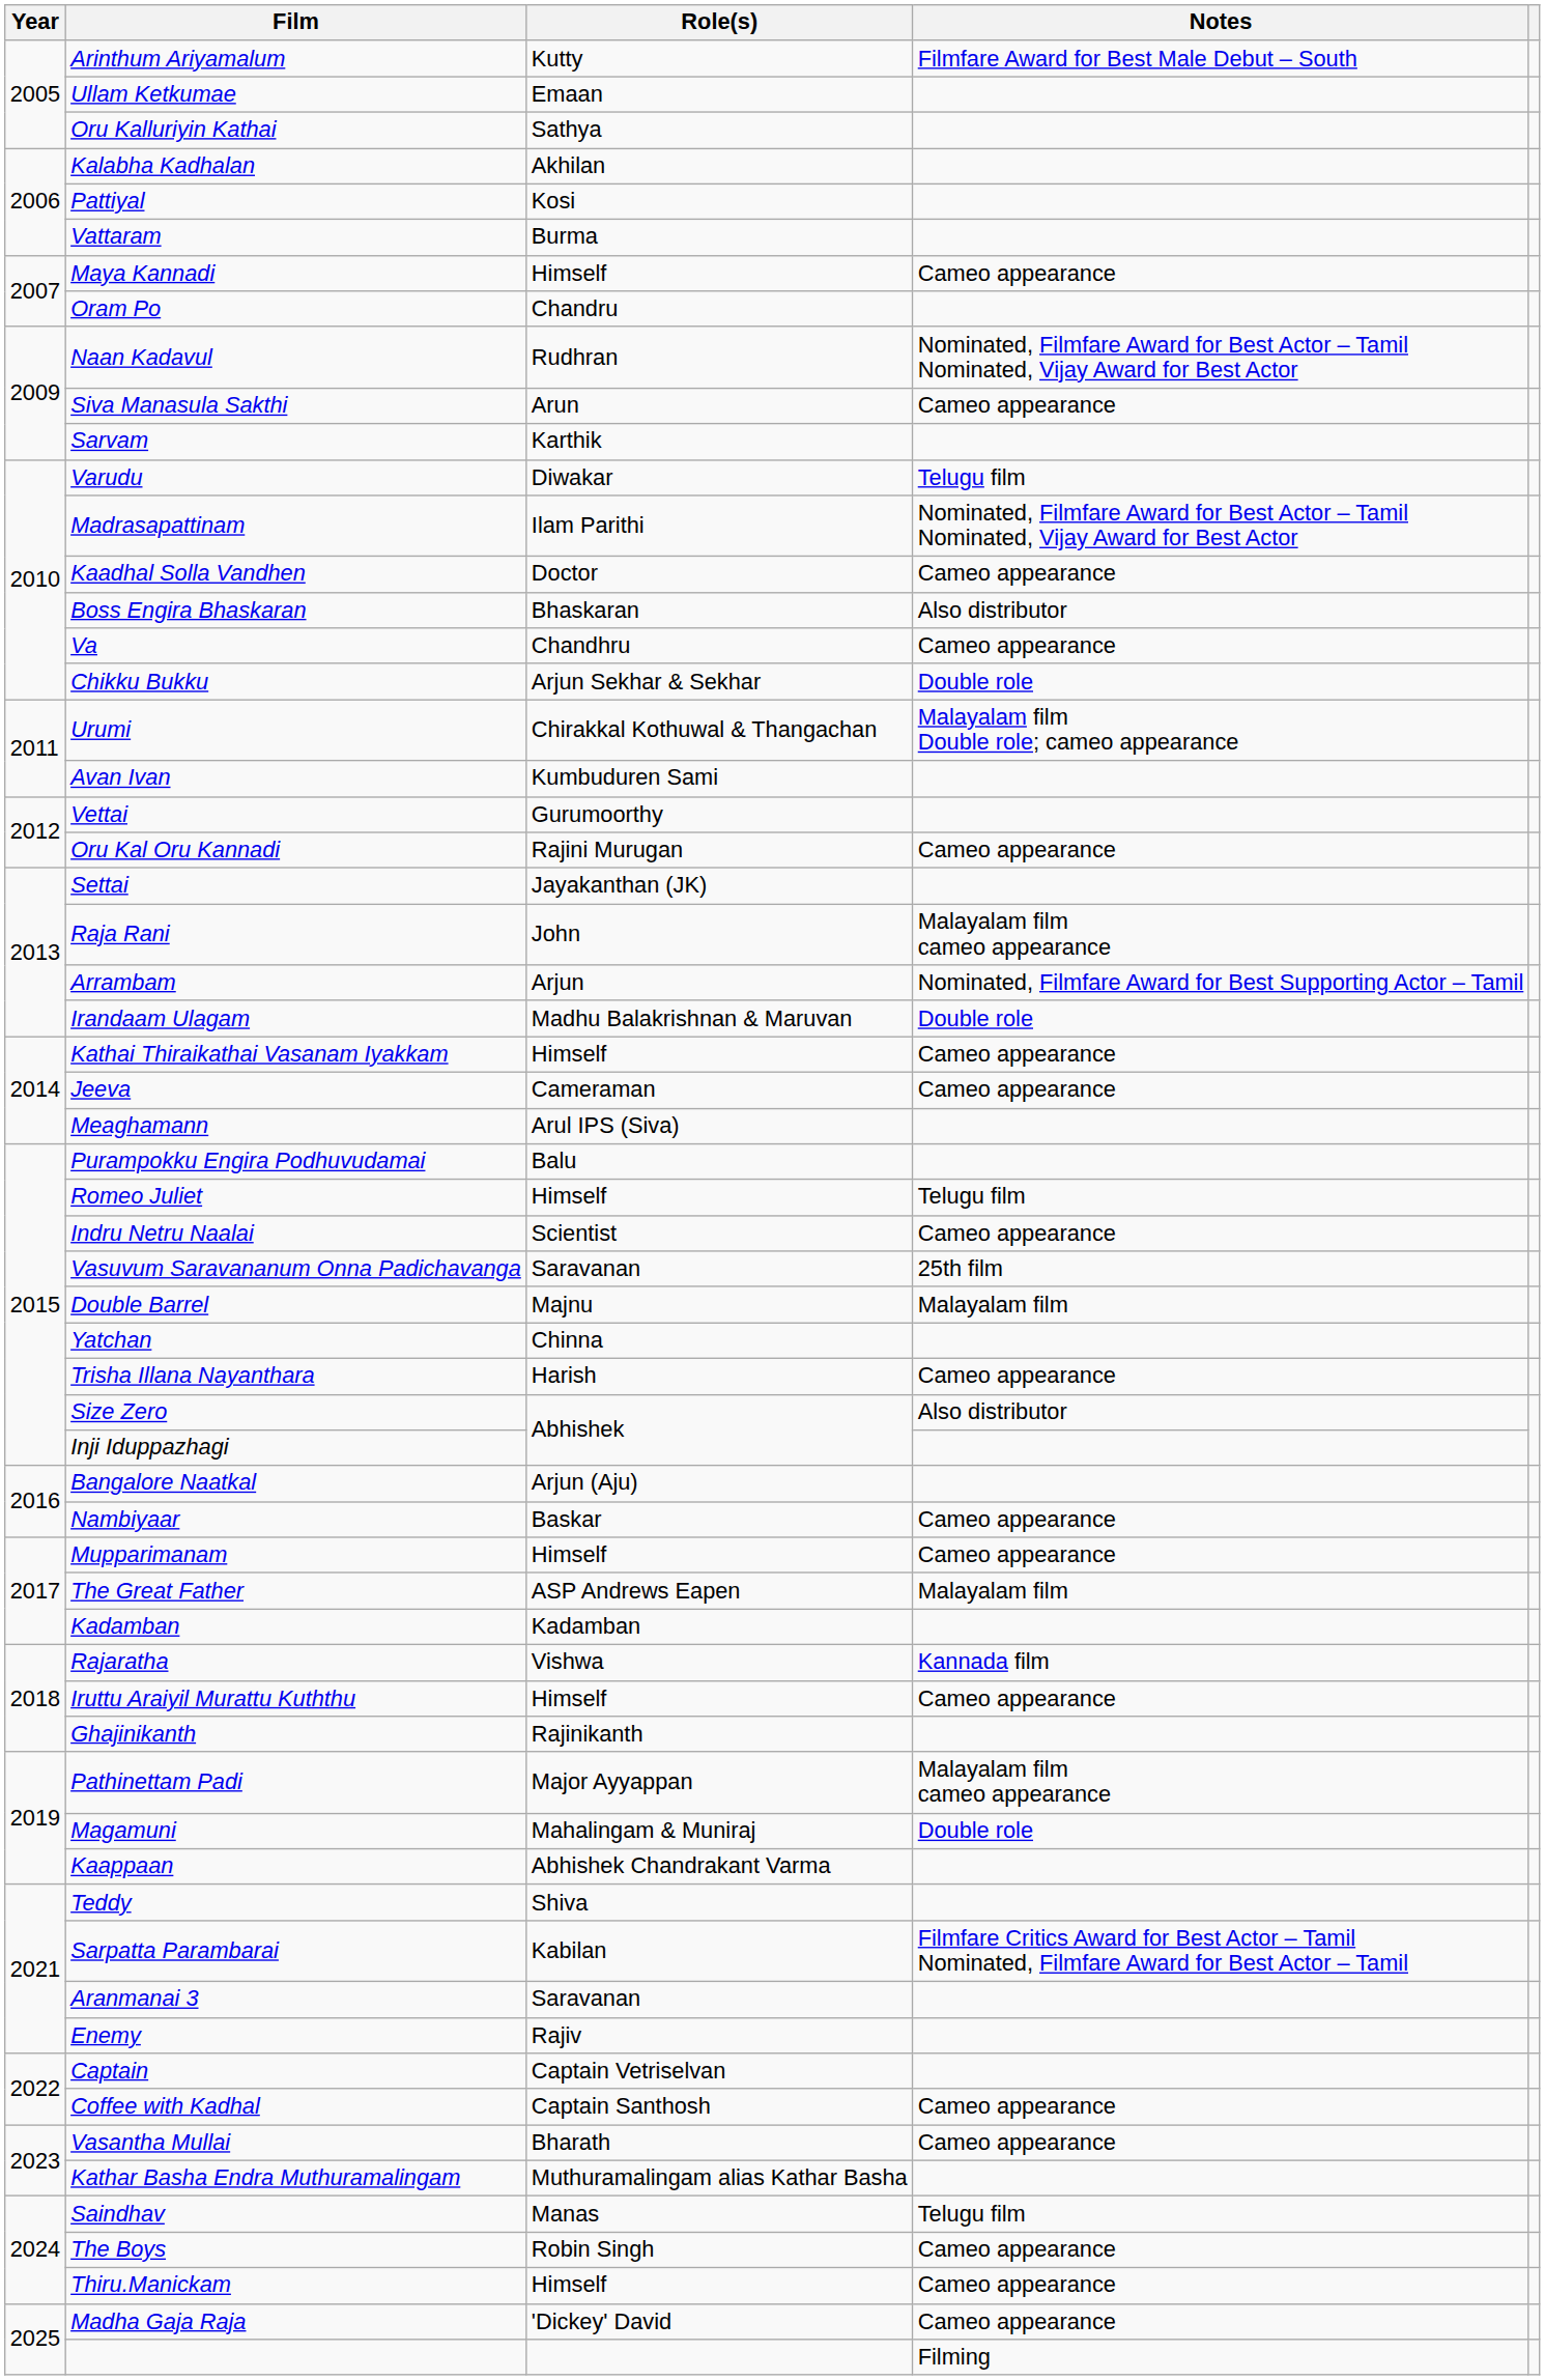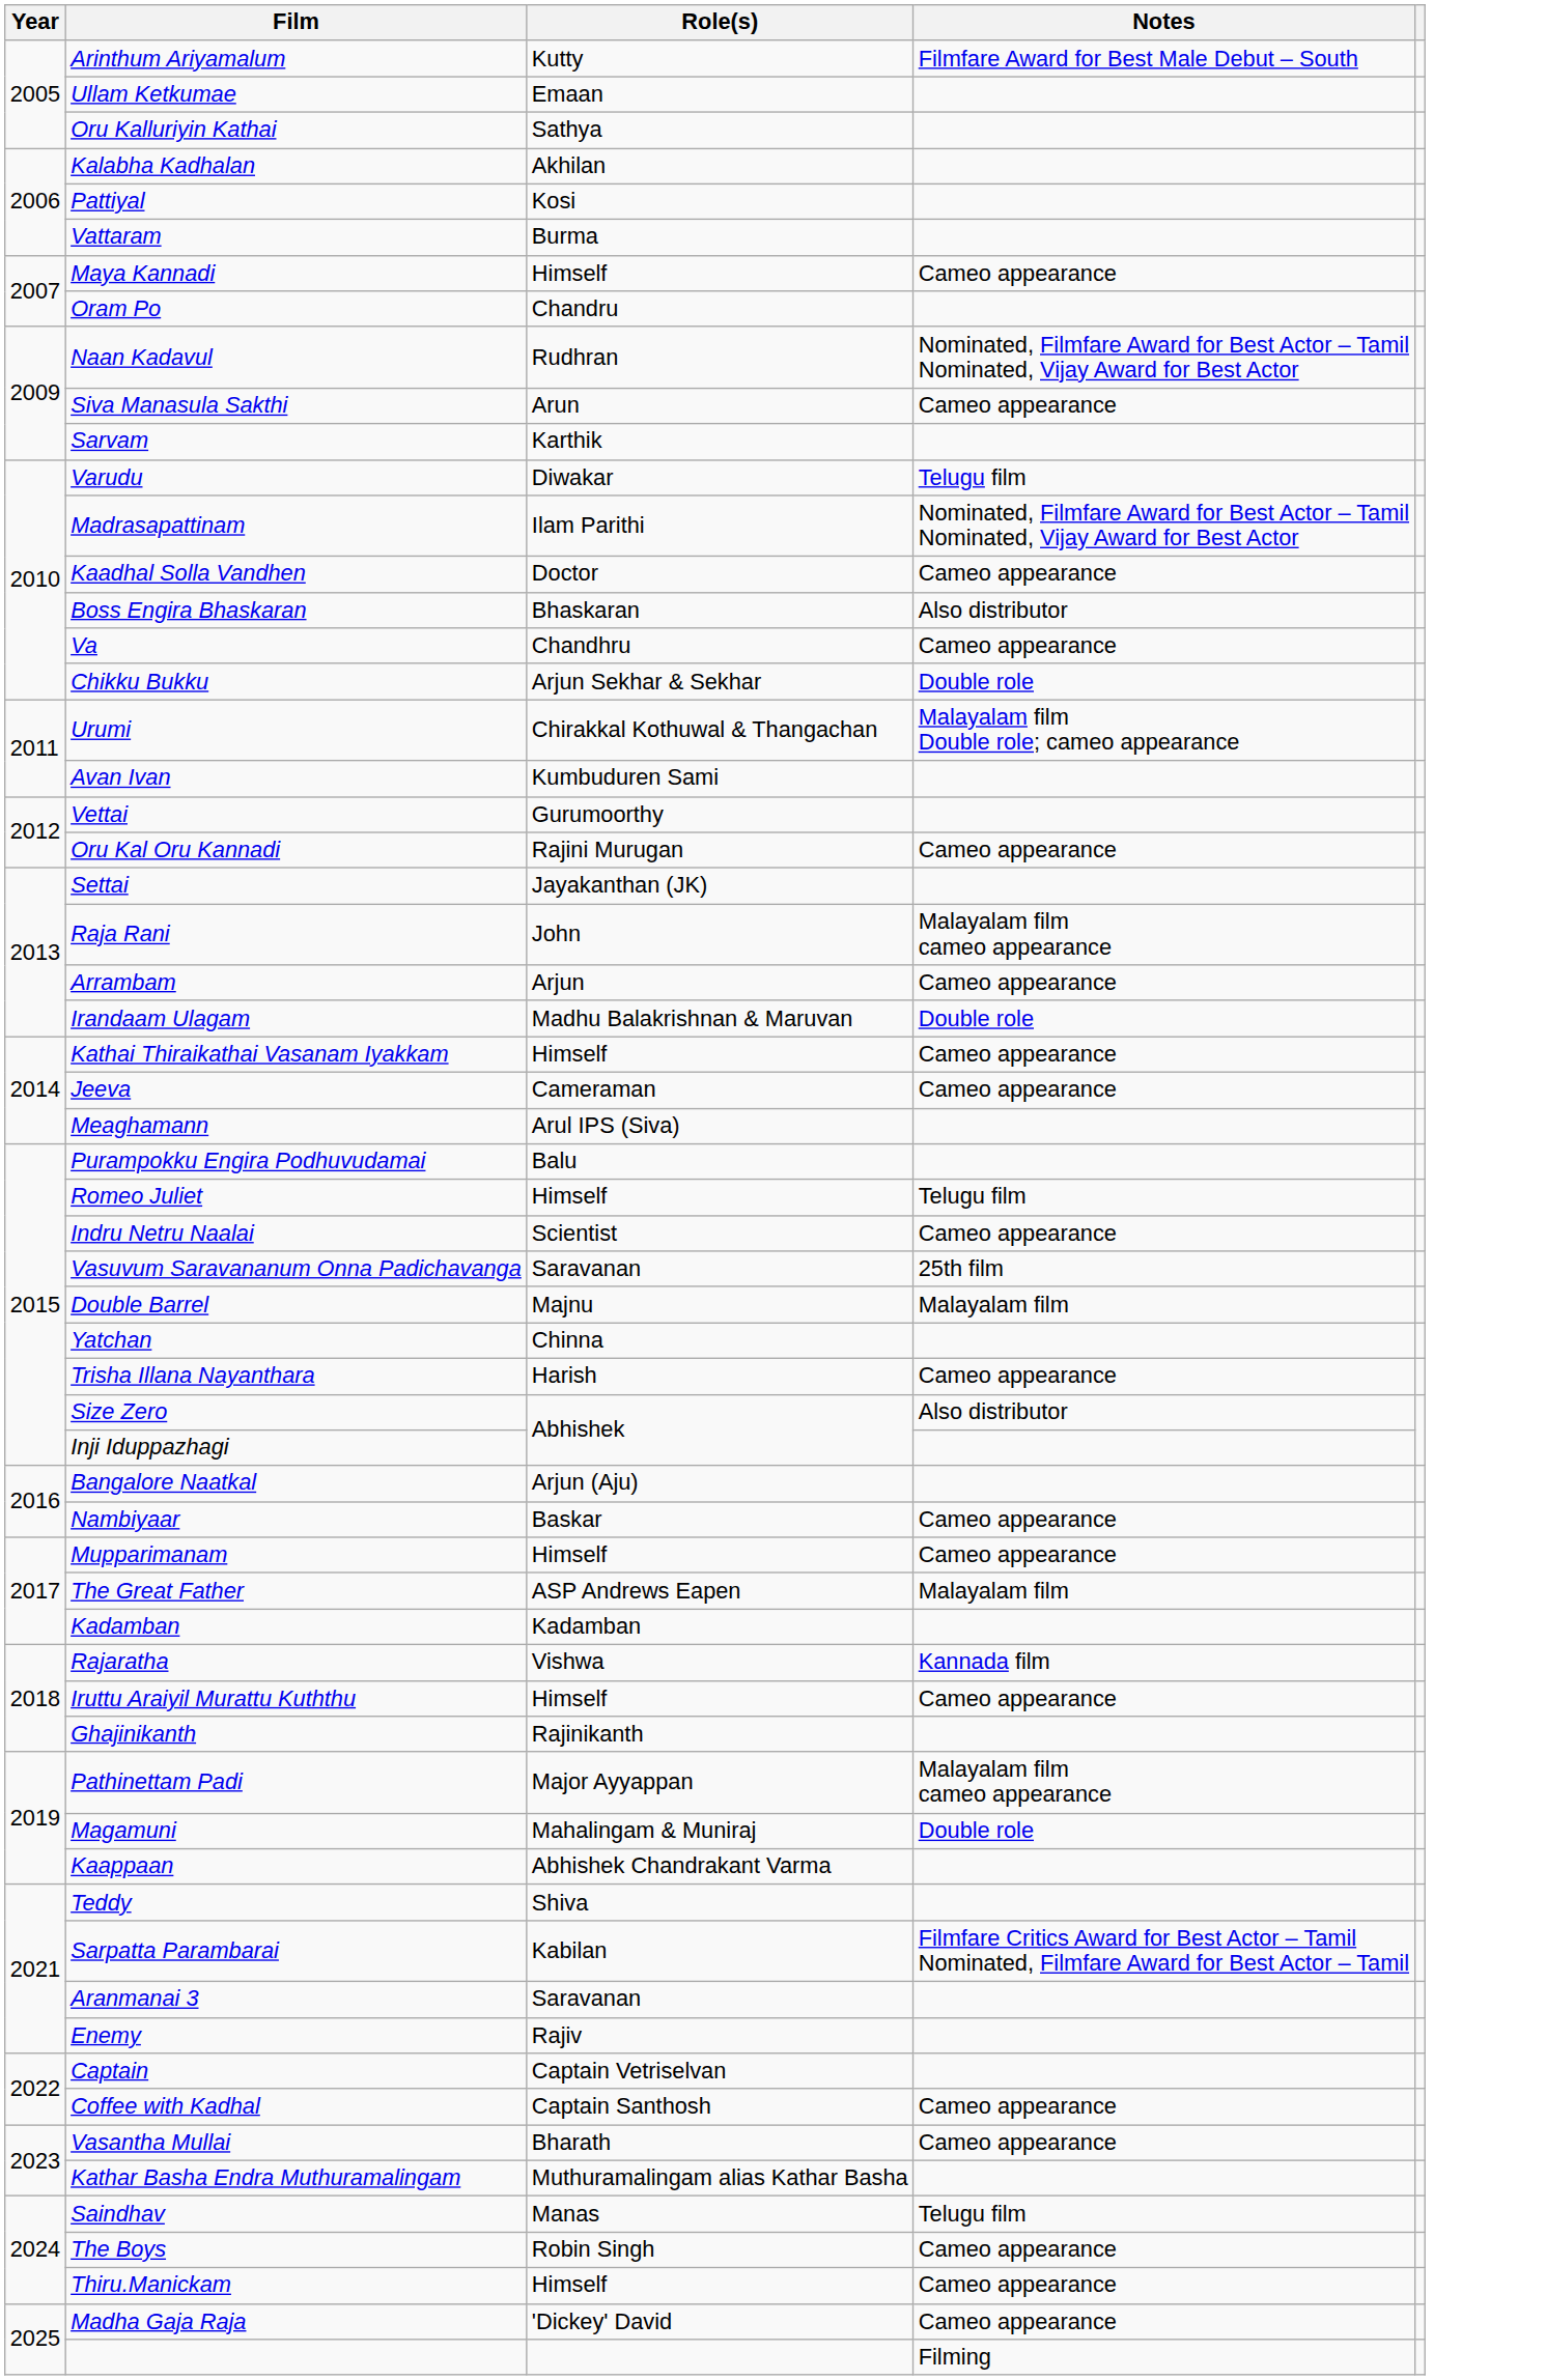Arrambam | Notes: Nominated, Filmfare Award for Best Supporting Actor – Tamil -> Cameo appearance
